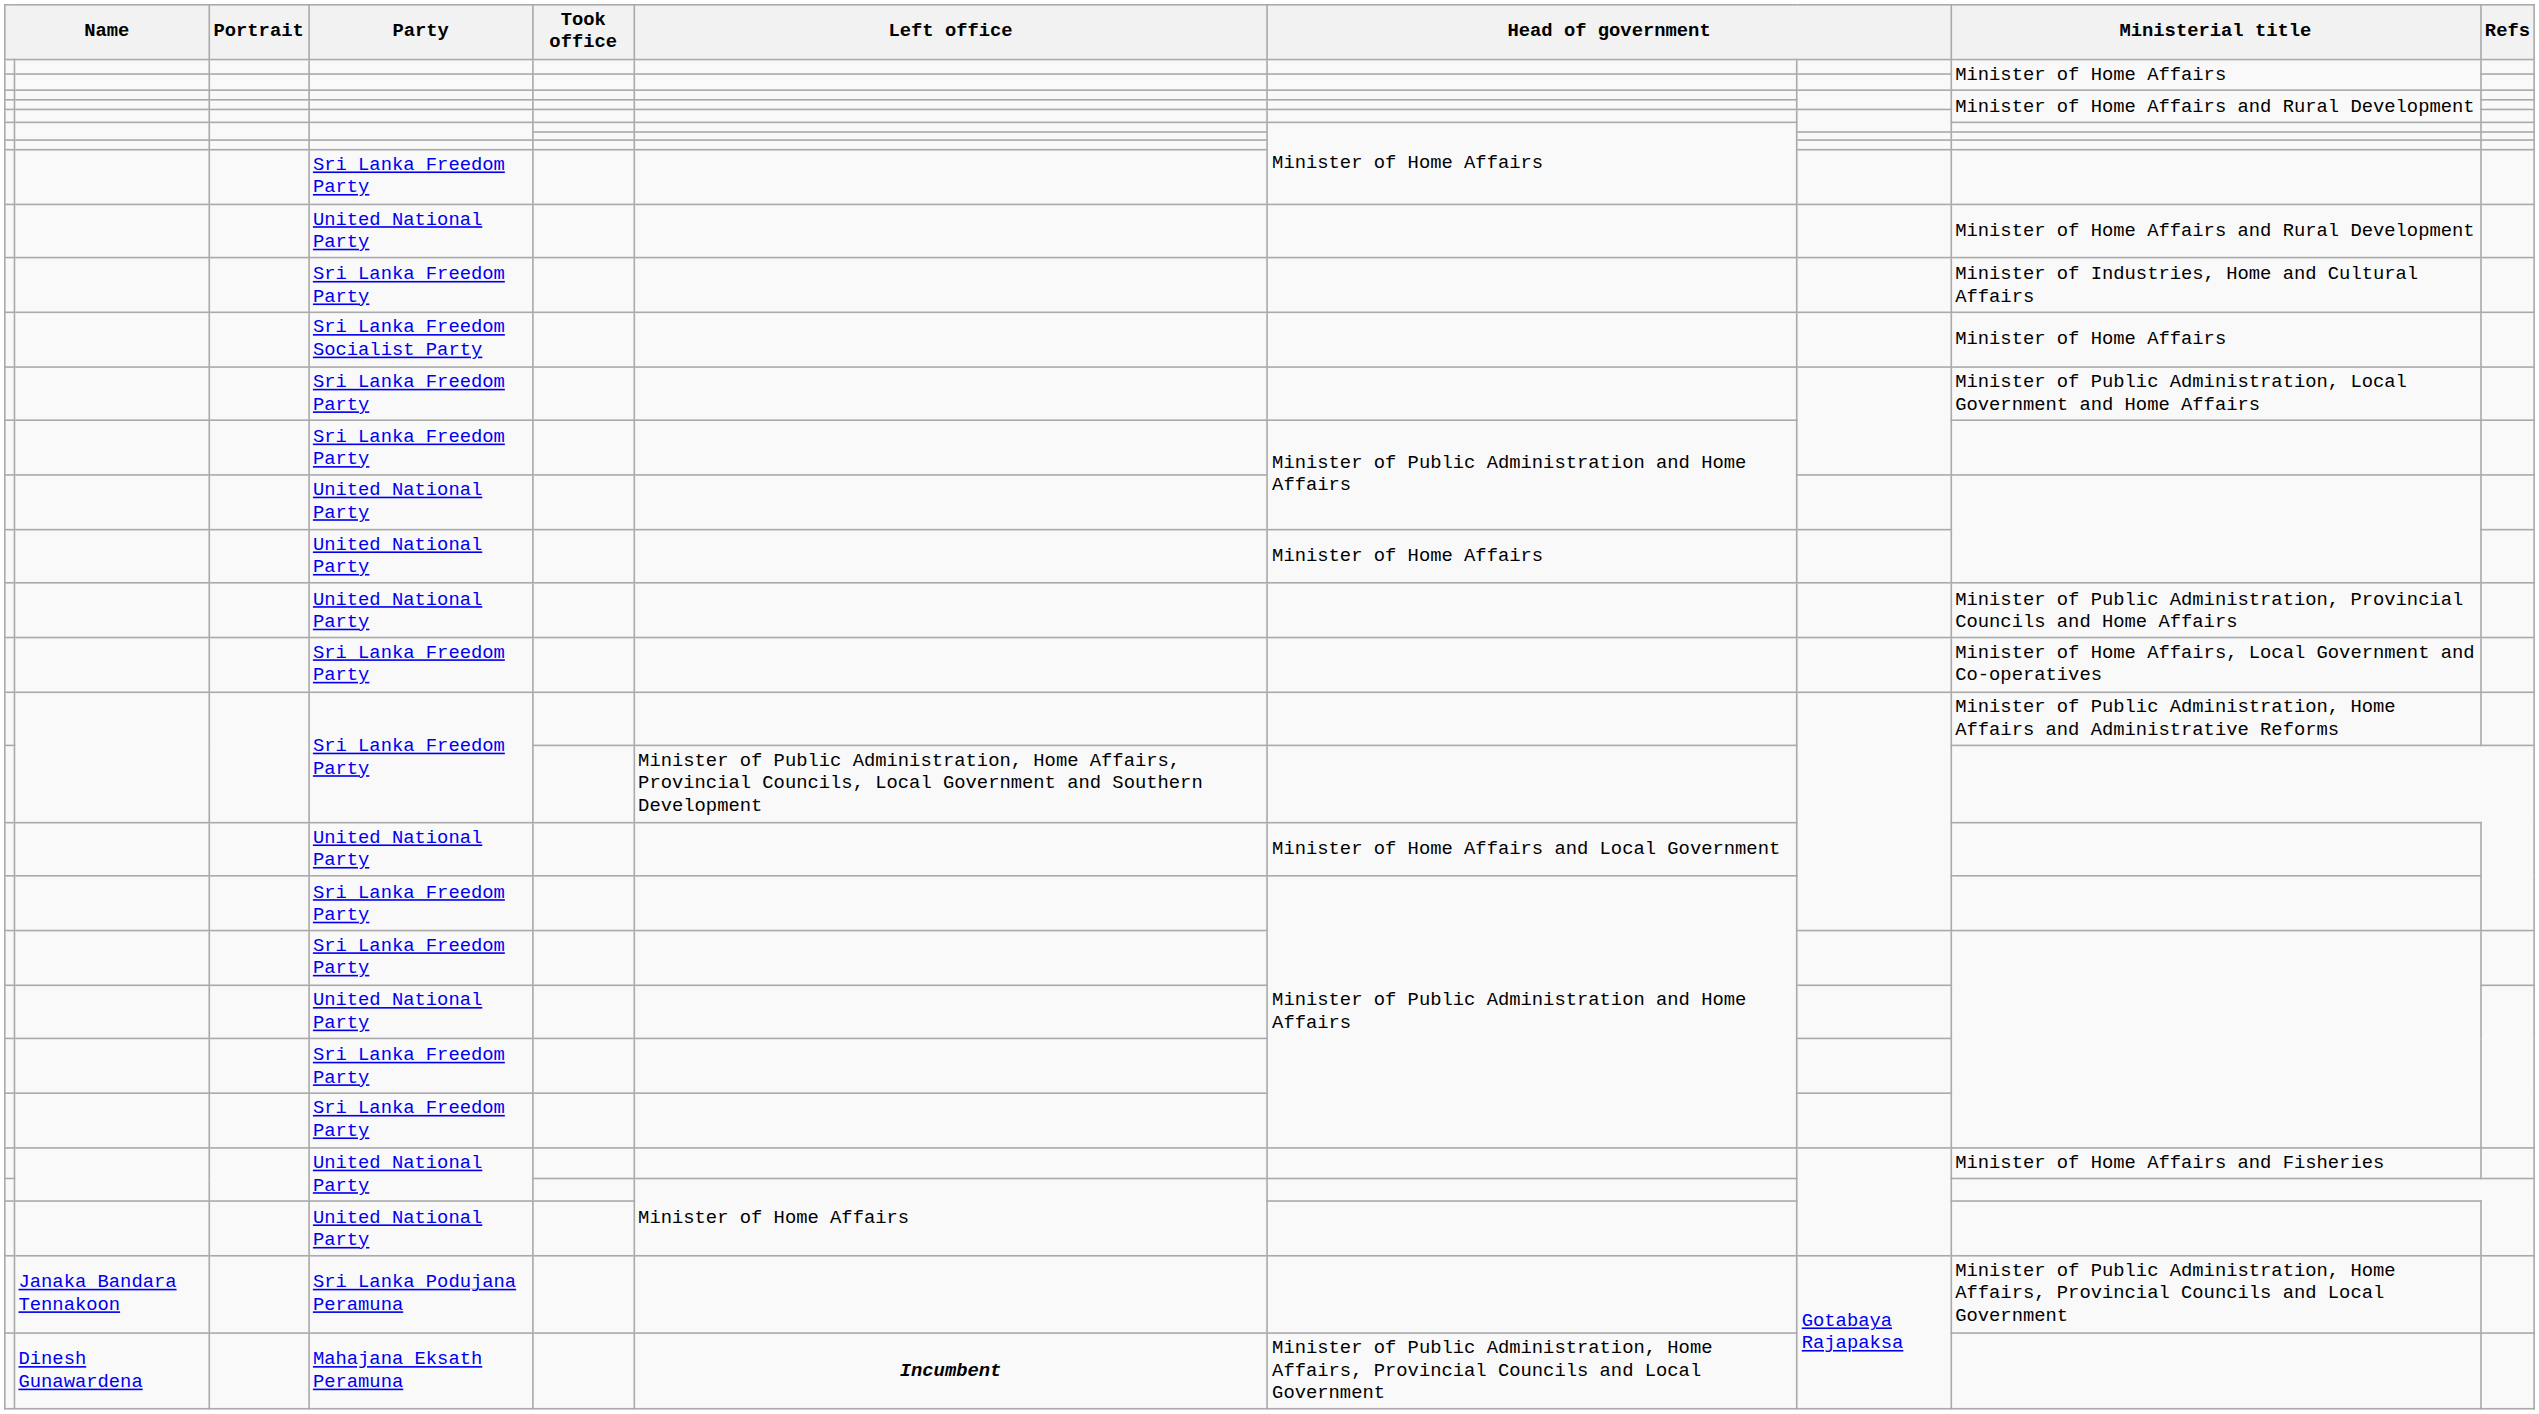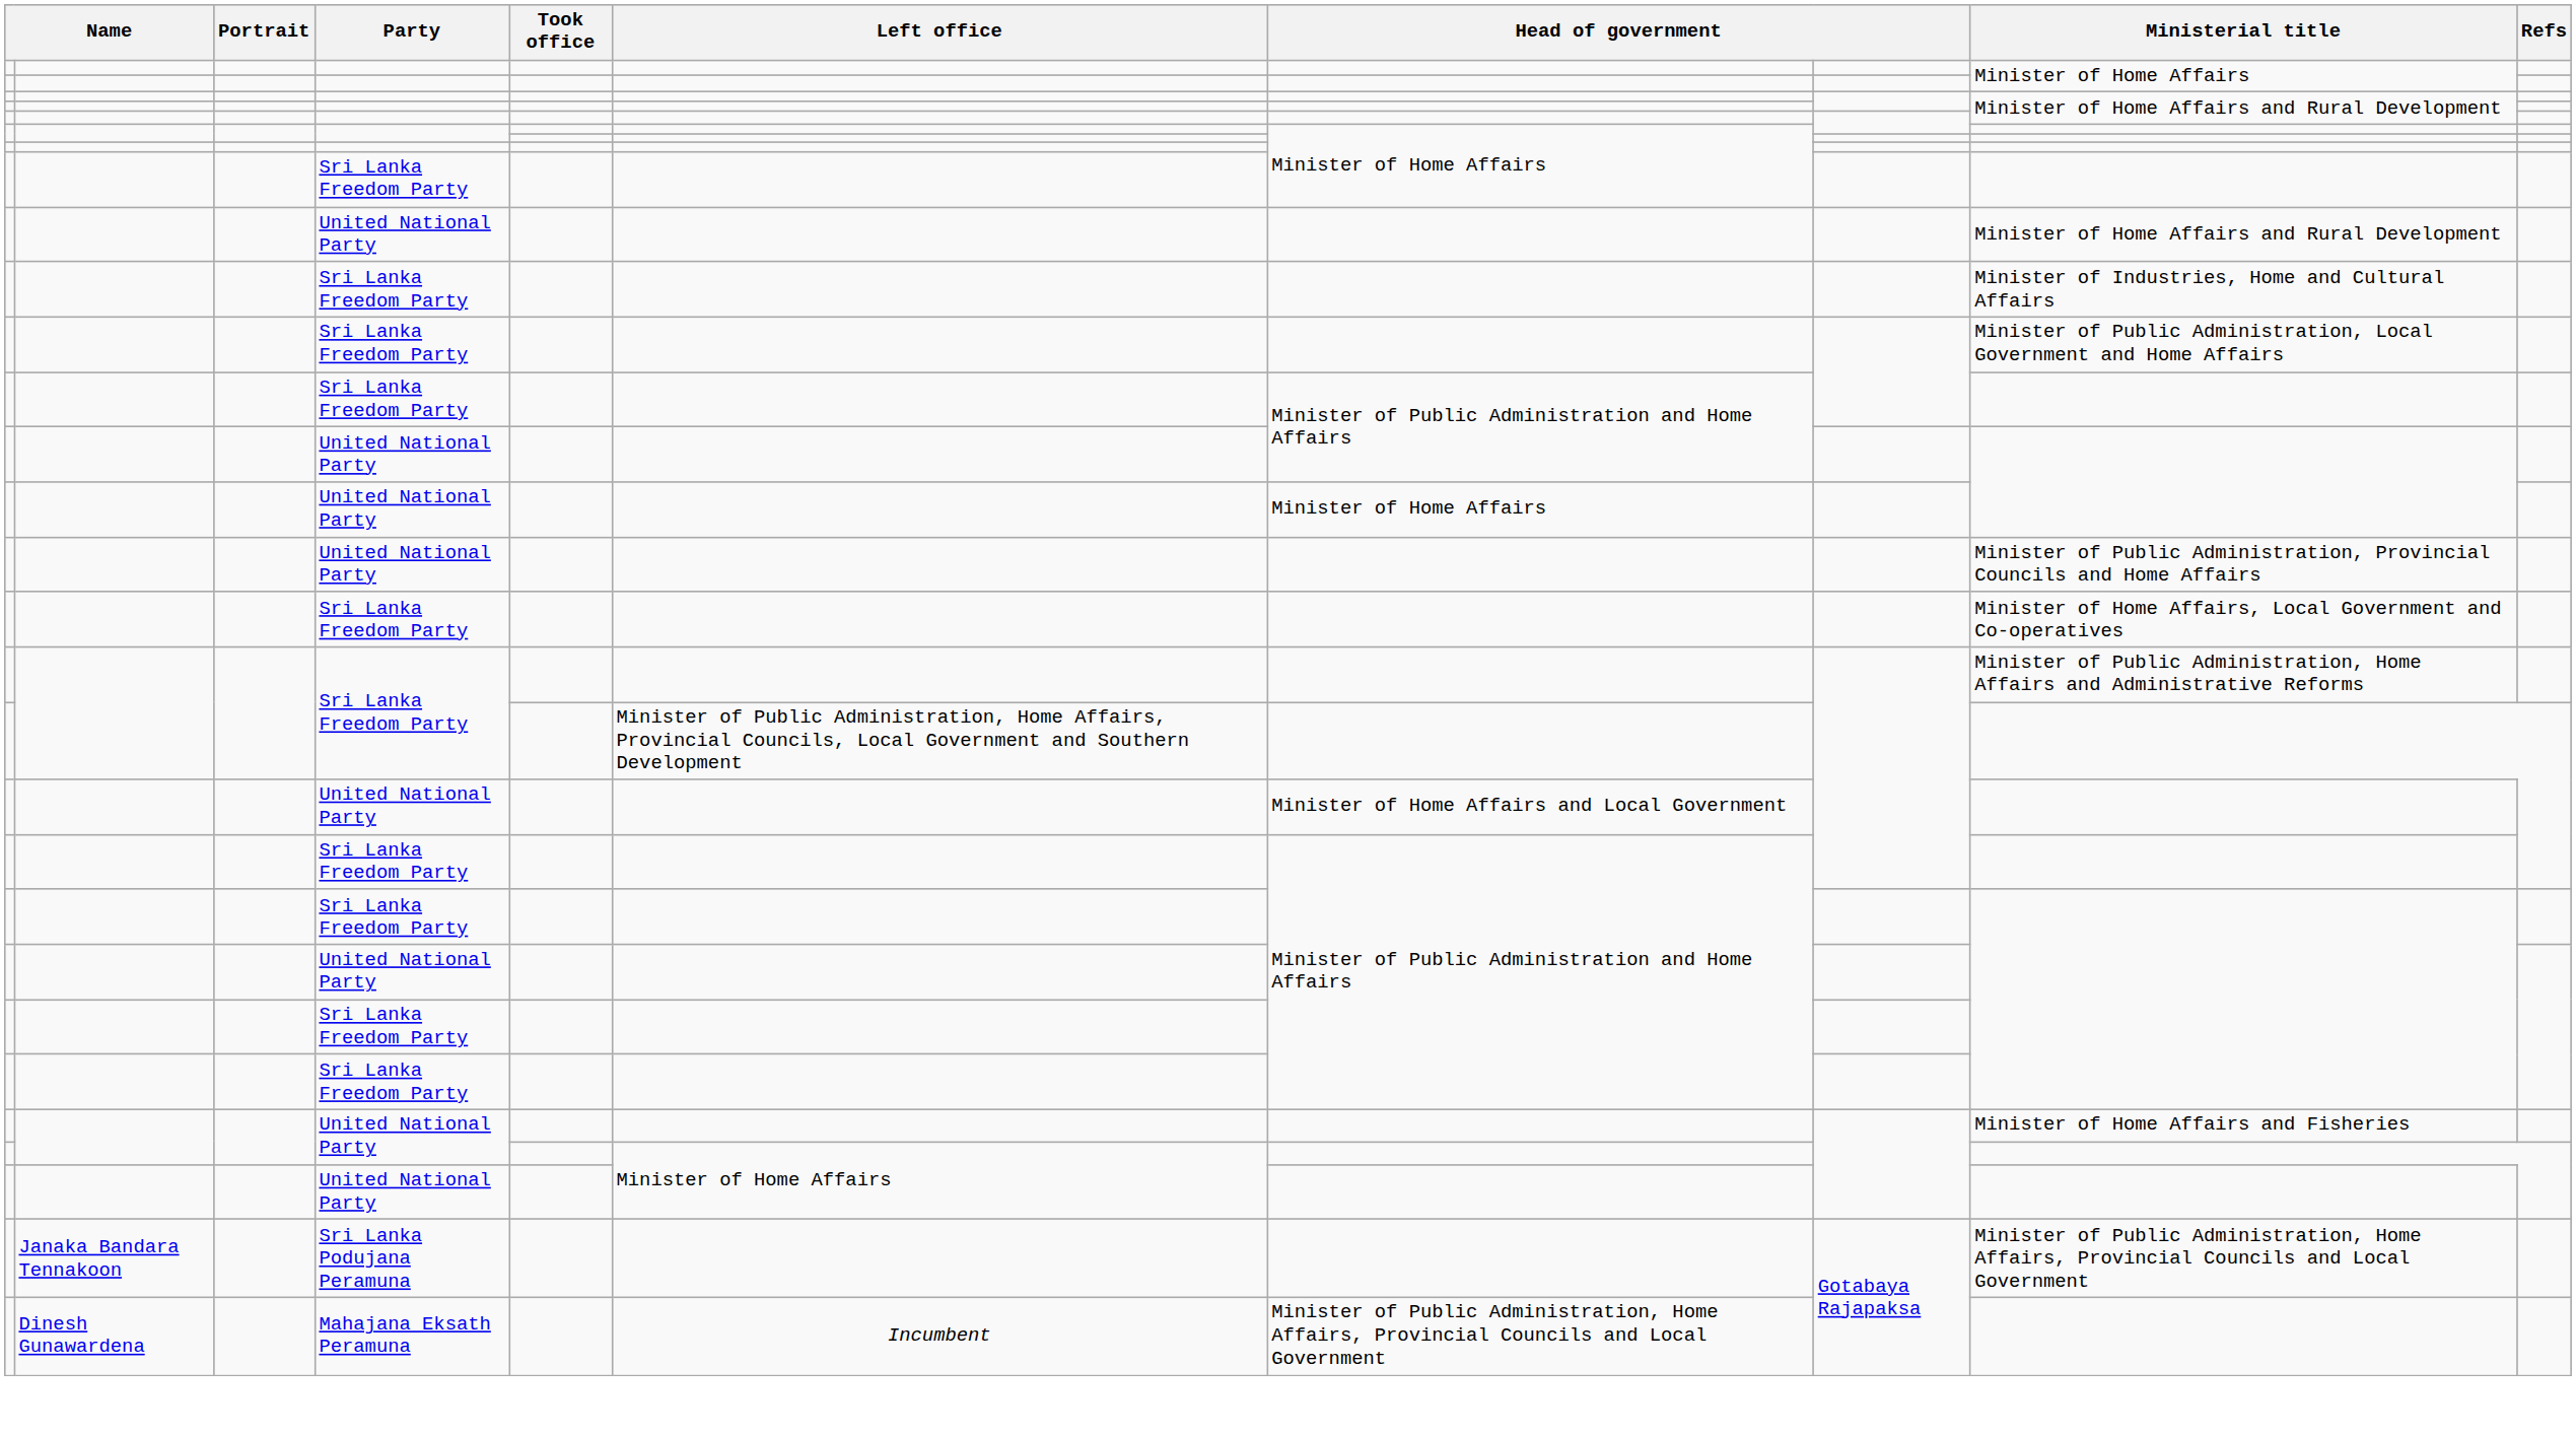- row: Sri Lanka Freedom Socialist Party | Minister of Home Affairs
Mahajana Eksath Peramuna | Left office: bold -> normal
